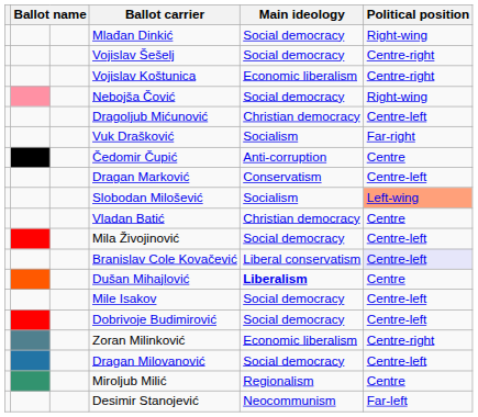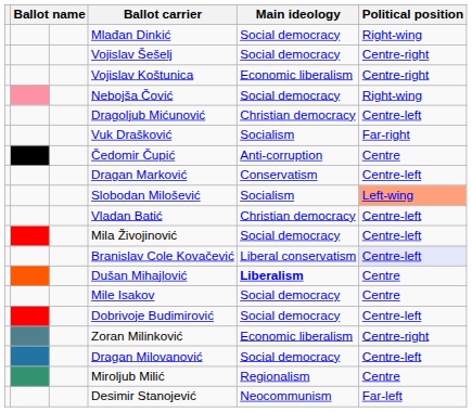Vladan Batić | Political position: Centre -> Centre-left
Mile Isakov | Political position: Centre-left -> Centre
